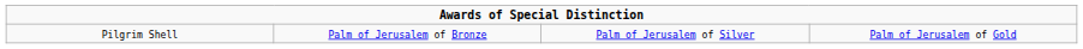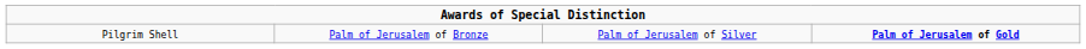Pilgrim Shell | column 4: normal -> bold
